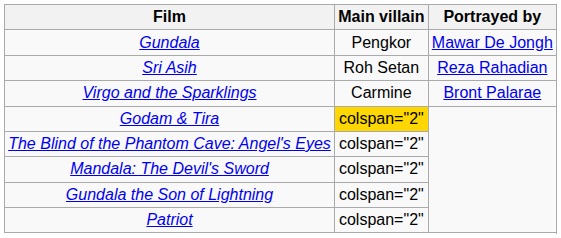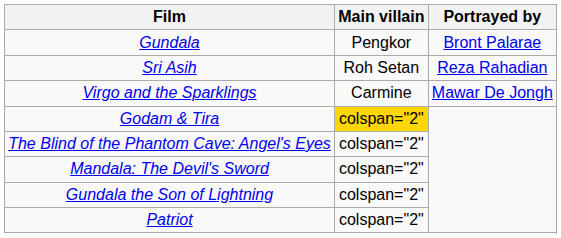Gundala | Portrayed by: Mawar De Jongh -> Bront Palarae
Virgo and the Sparklings | Portrayed by: Bront Palarae -> Mawar De Jongh
